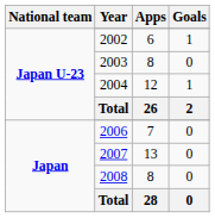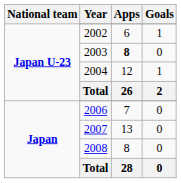2003 | Apps: normal -> bold
